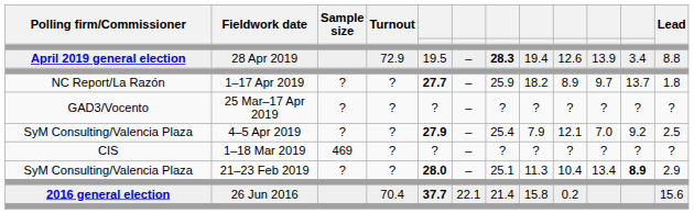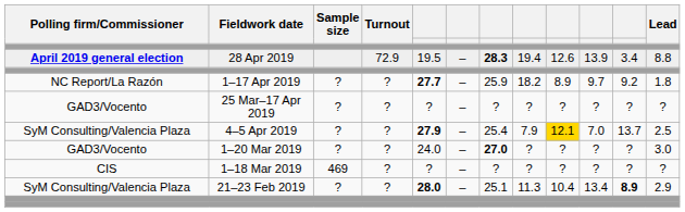1–17 Apr 2019 | column 11: 13.7 -> 9.2
4–5 Apr 2019 | column 9: no background -> gold background
4–5 Apr 2019 | column 11: 9.2 -> 13.7
+ row: GAD3/Vocento | 1–20 Mar 2019 | ? | ? | 24.0 | – | 27.0 | ? | ? | ? | ? | 3.0
- row: 2016 general election | 26 Jun 2016 | 70.4 | 37.7 | 22.1 | 21.4 | 15.8 | 0.2 | 15.6
